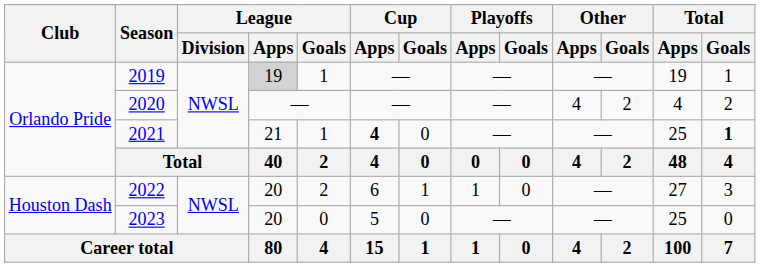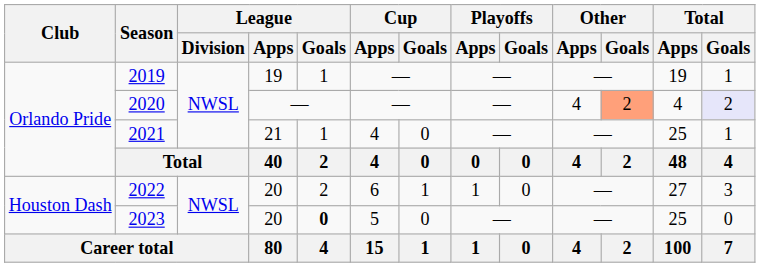2019 | League / Apps: lightgrey background -> no background
2020 | Other / Goals: no background -> lightsalmon background
2020 | Total / Goals: no background -> lavender background
2021 | Cup / Apps: bold -> normal
2021 | Total / Goals: bold -> normal
2023 | League / Goals: normal -> bold
